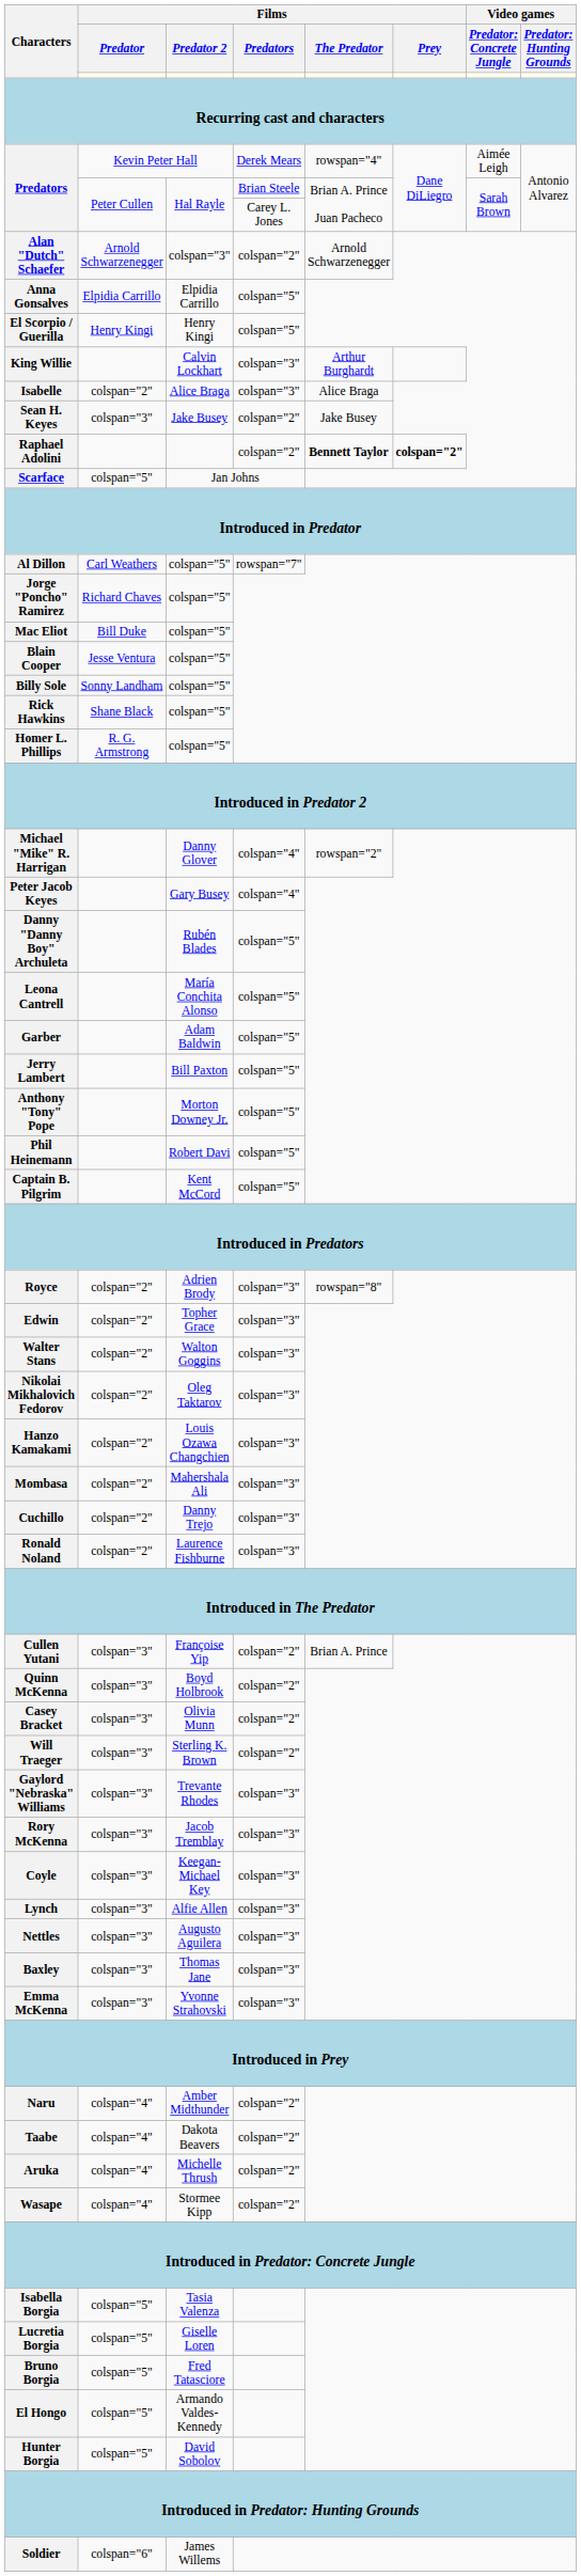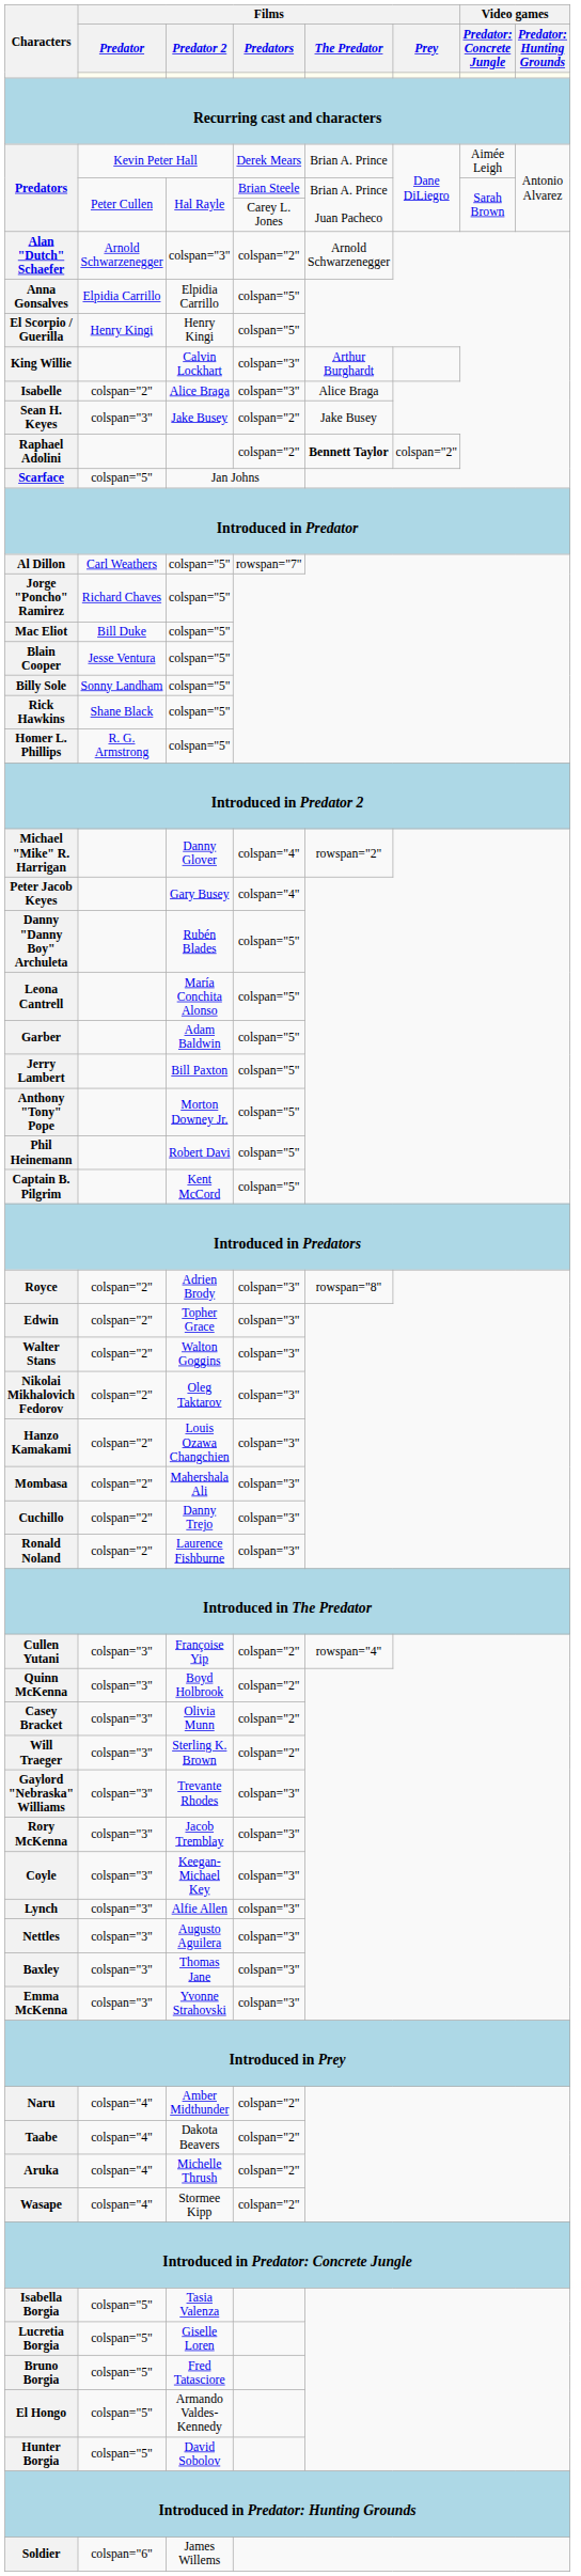Predators / Derek Mears | Films / The Predator: rowspan="4" -> Brian A. Prince
Raphael Adolini | Films / Prey: bold -> normal
Cullen Yutani | Films / The Predator: Brian A. Prince -> rowspan="4"
